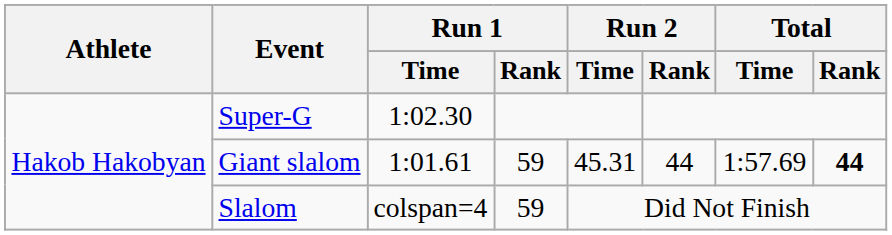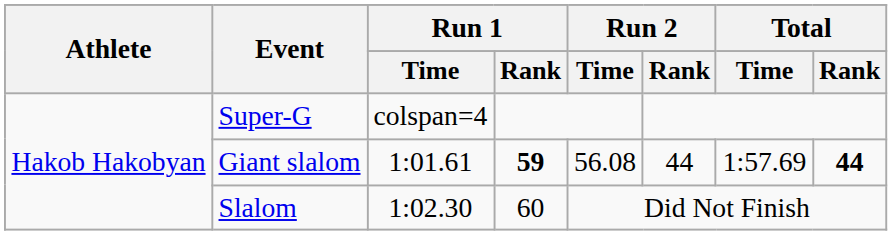Super-G | Run 1 / Time: 1:02.30 -> colspan=4
Giant slalom | Run 1 / Rank: normal -> bold
Giant slalom | Run 2 / Time: 45.31 -> 56.08
Slalom | Run 1 / Time: colspan=4 -> 1:02.30
Slalom | Run 1 / Rank: 59 -> 60
